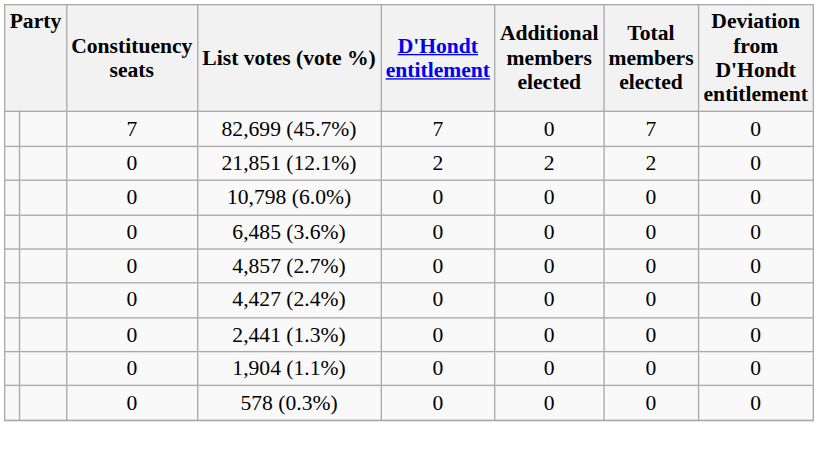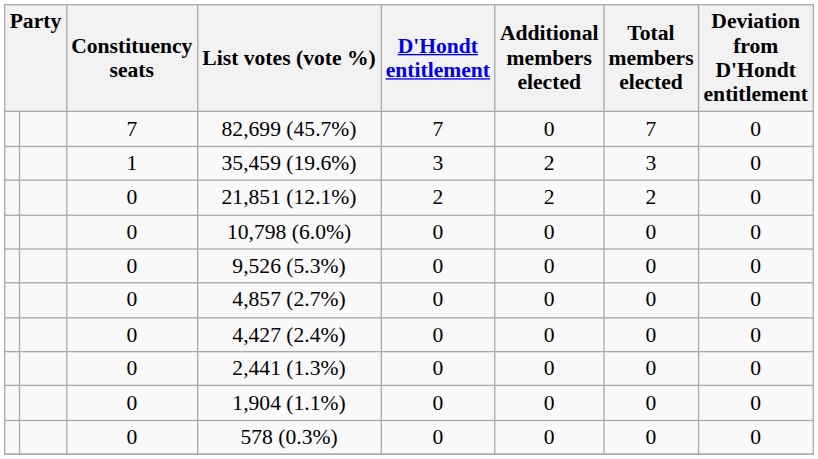+ row: 1 | 35,459 (19.6%) | 3 | 2 | 3 | 0
+ row: 0 | 9,526 (5.3%) | 0 | 0 | 0 | 0
- row: 0 | 6,485 (3.6%) | 0 | 0 | 0 | 0
